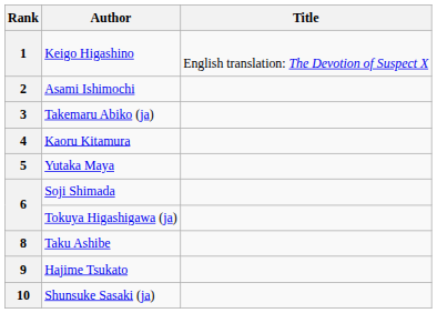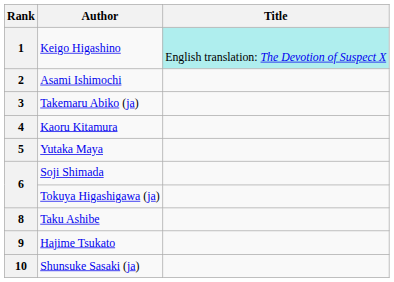1 | Title: no background -> paleturquoise background
